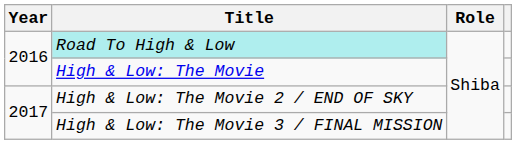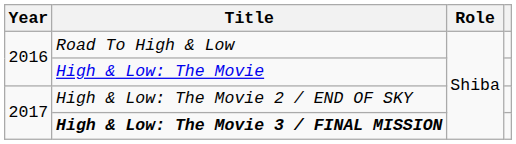Road To High & Low | Title: paleturquoise background -> no background
High & Low: The Movie 3 / FINAL MISSION | Title: normal -> bold
